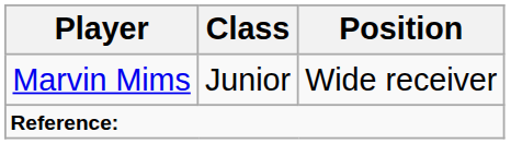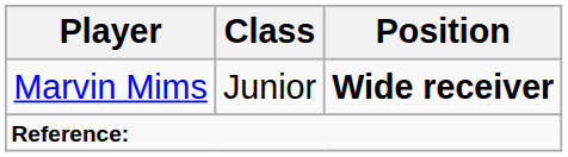Marvin Mims | Position: normal -> bold
